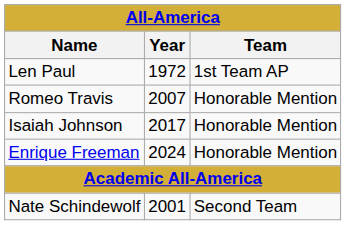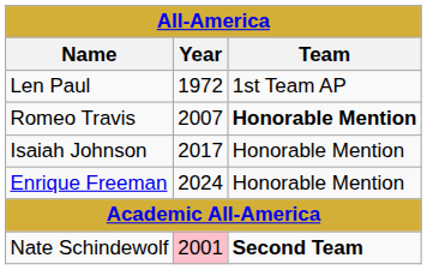Romeo Travis | Team: normal -> bold
Nate Schindewolf | Year: no background -> pink background
Nate Schindewolf | Team: normal -> bold
